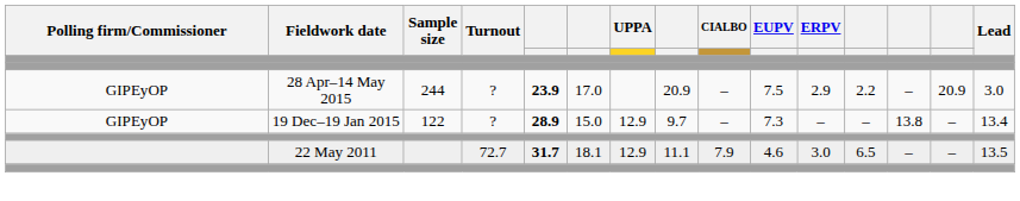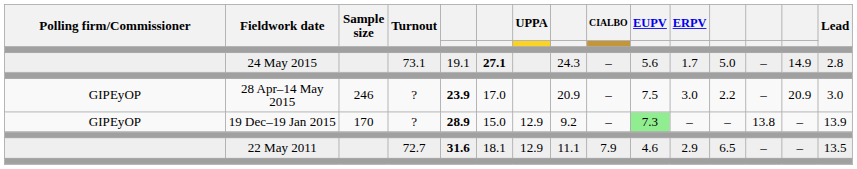+ row: 24 May 2015 | 73.1 | 19.1 | 27.1 | 24.3 | – | 5.6 | 1.7 | 5.0 | – | 14.9 | 2.8
28 Apr–14 May 2015 | Sample size: 244 -> 246
28 Apr–14 May 2015 | ERPV: 2.9 -> 3.0
19 Dec–19 Jan 2015 | Sample size: 122 -> 170
19 Dec–19 Jan 2015 | column 8: 9.7 -> 9.2
19 Dec–19 Jan 2015 | EUPV: no background -> lightgreen background
19 Dec–19 Jan 2015 | Lead: 13.4 -> 13.9
22 May 2011 | column 5: 31.7 -> 31.6
22 May 2011 | ERPV: 3.0 -> 2.9
